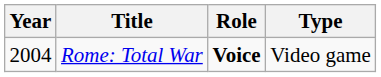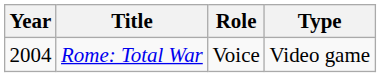row 2 | Role: bold -> normal
